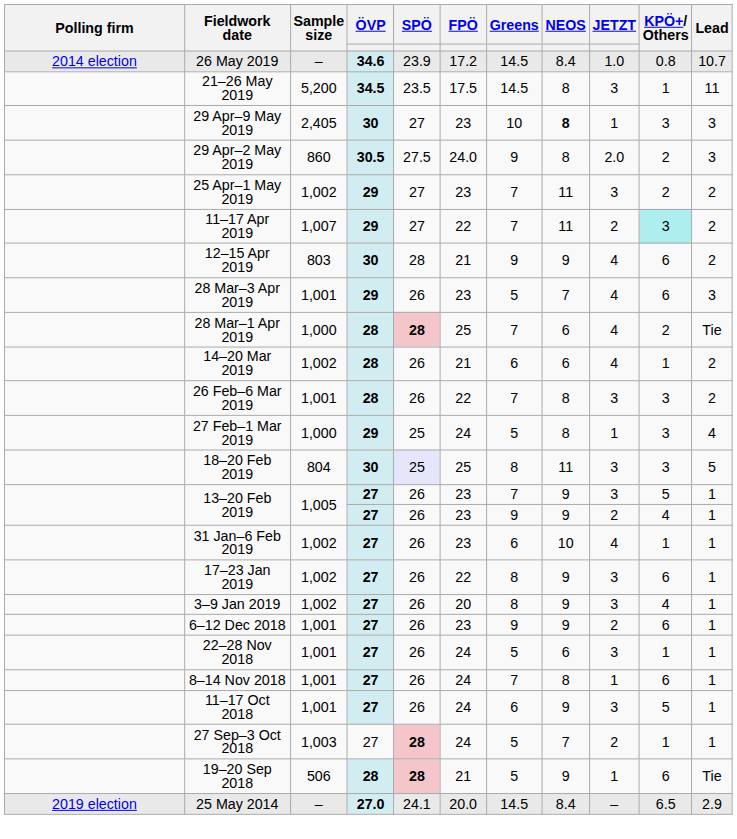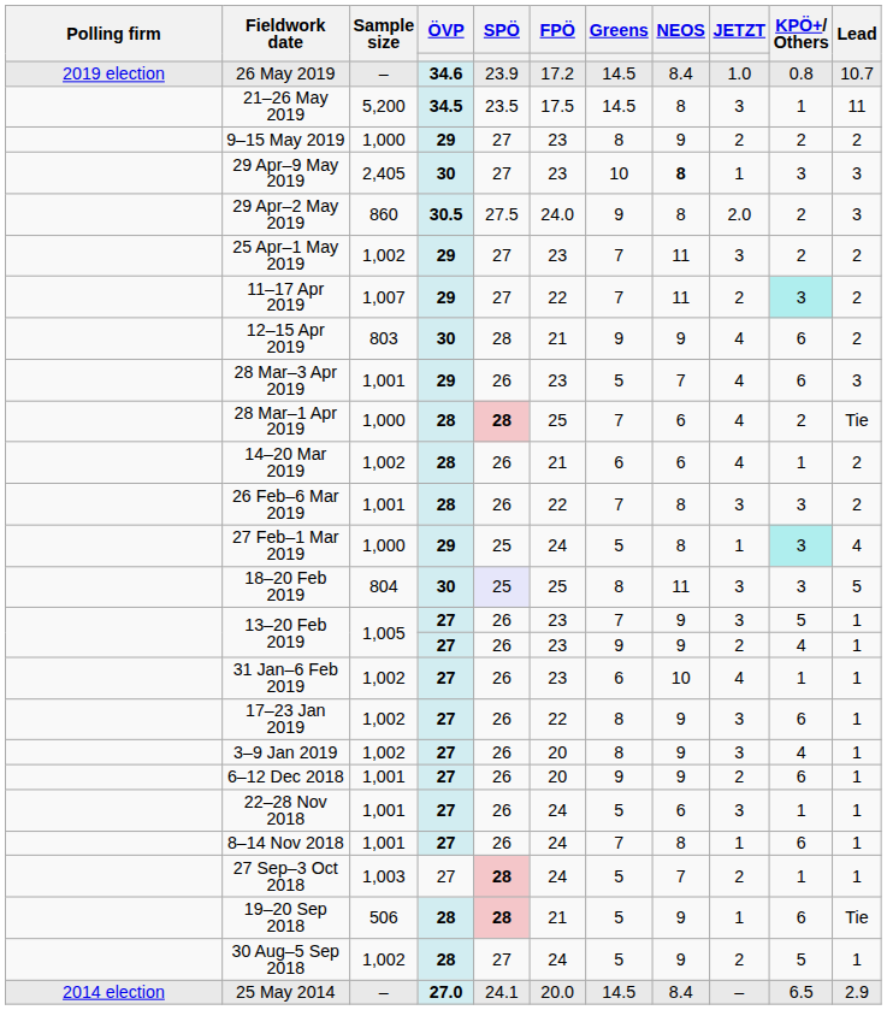26 May 2019 | Polling firm: 2014 election -> 2019 election
+ row: 9–15 May 2019 | 1,000 | 29 | 27 | 23 | 8 | 9 | 2 | 2 | 2
27 Feb–1 Mar 2019 | KPÖ+/ Others: no background -> paleturquoise background
6–12 Dec 2018 | FPÖ: 23 -> 20
- row: 11–17 Oct 2018 | 1,001 | 27 | 26 | 24 | 6 | 9 | 3 | 5 | 1
+ row: 30 Aug–5 Sep 2018 | 1,002 | 28 | 27 | 24 | 5 | 9 | 2 | 5 | 1
25 May 2014 | Polling firm: 2019 election -> 2014 election
